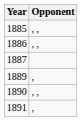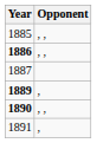1886 | Year: normal -> bold
1889 | Year: normal -> bold
1890 | Year: normal -> bold
